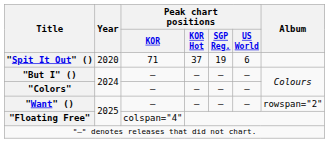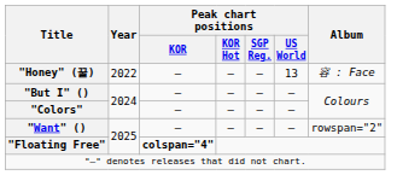- row: "Spit It Out" () | 2020 | 71 | 37 | 19 | 6
+ row: "Honey" (꿀) | 2022 | — | — | — | 13 | 容 : Face
"Floating Free" | Peak chart positions / KOR: normal -> bold
